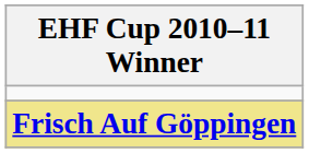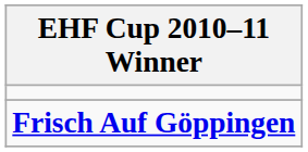row 3 | column 1: khaki background -> no background
